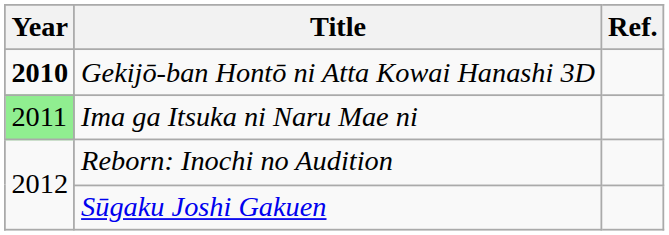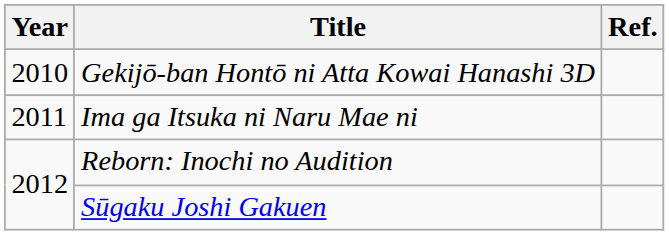Gekijō-ban Hontō ni Atta Kowai Hanashi 3D | Year: bold -> normal
Ima ga Itsuka ni Naru Mae ni | Year: lightgreen background -> no background
